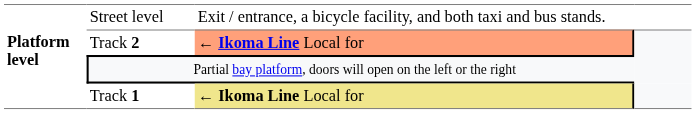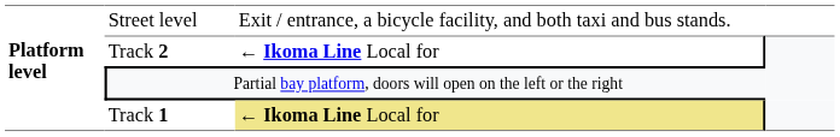Track 2 | column 3: lightsalmon background -> no background
